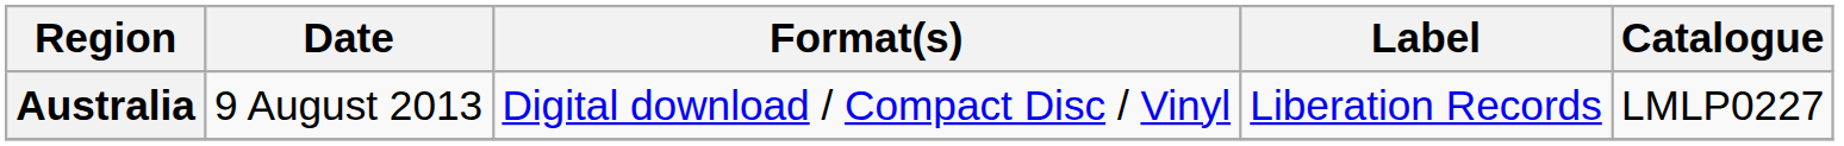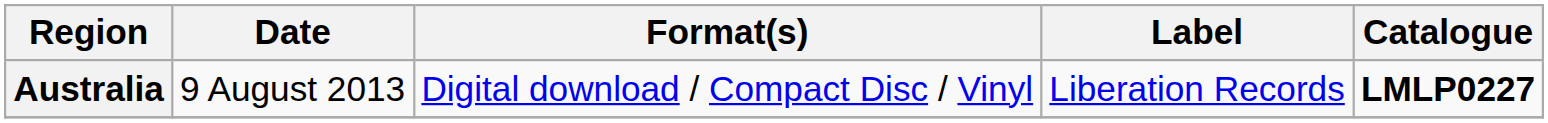Australia | Catalogue: normal -> bold
